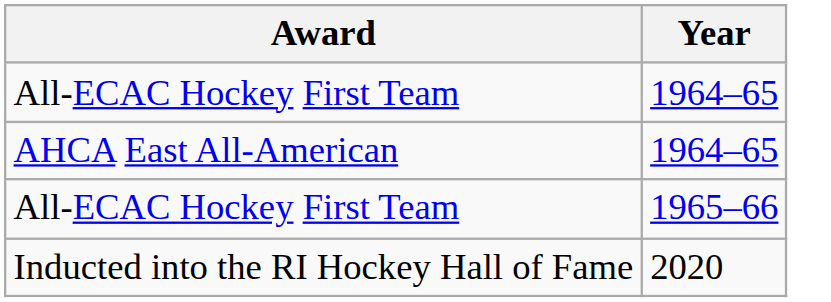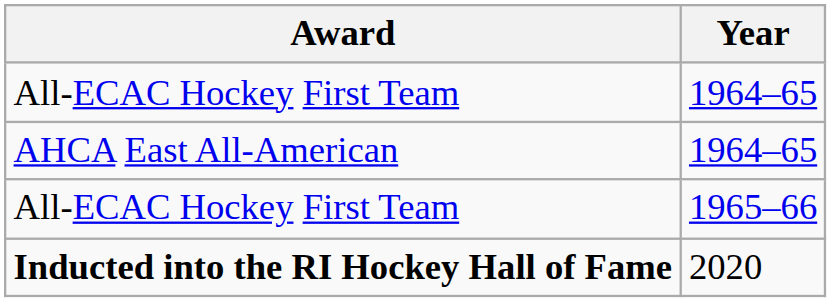row 5 | Award: normal -> bold
